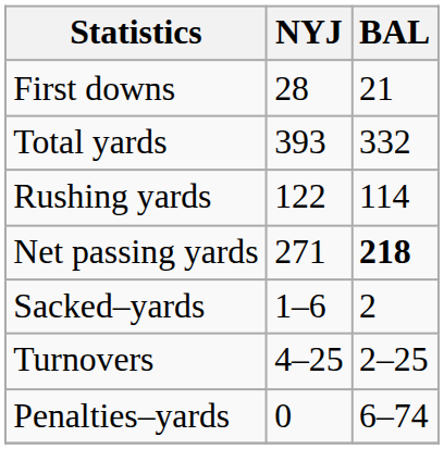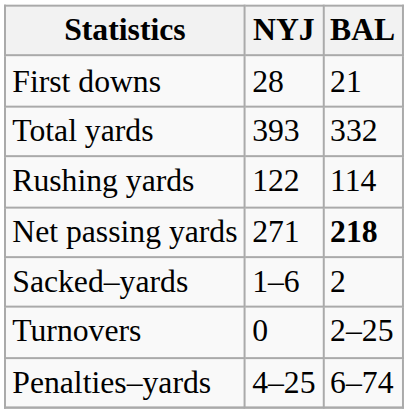Turnovers | NYJ: 4–25 -> 0
Penalties–yards | NYJ: 0 -> 4–25
